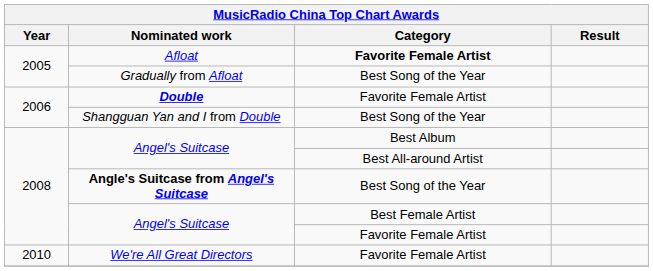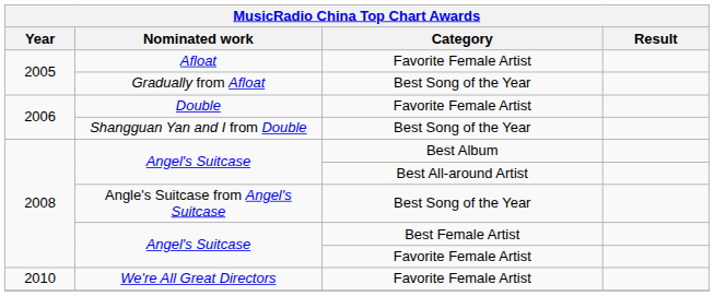Afloat | Category: bold -> normal
Double | Nominated work: bold -> normal
Angle's Suitcase from Angel's Suitcase | Nominated work: bold -> normal
